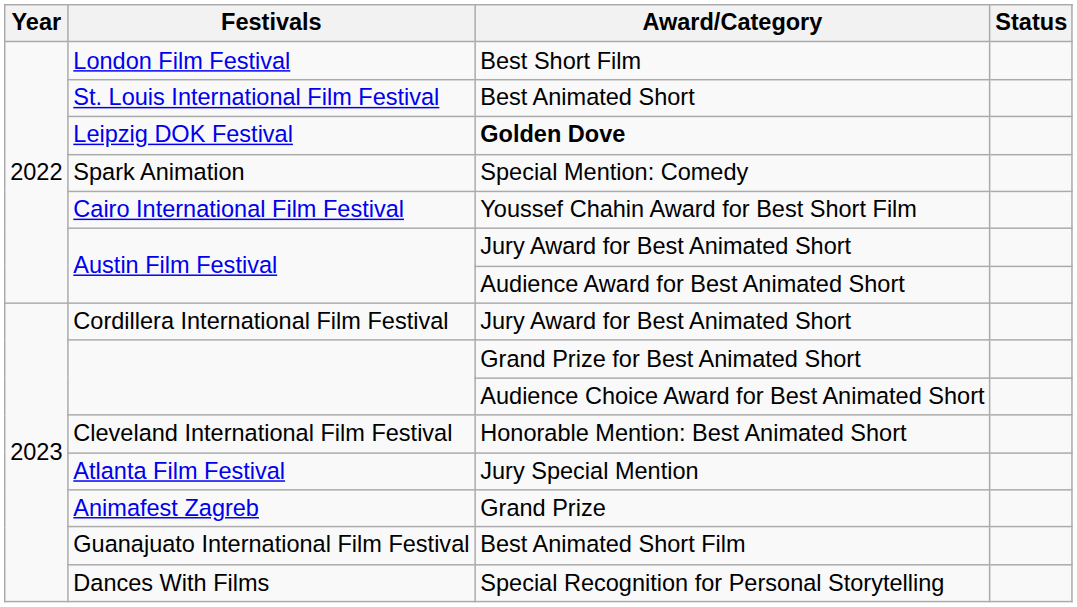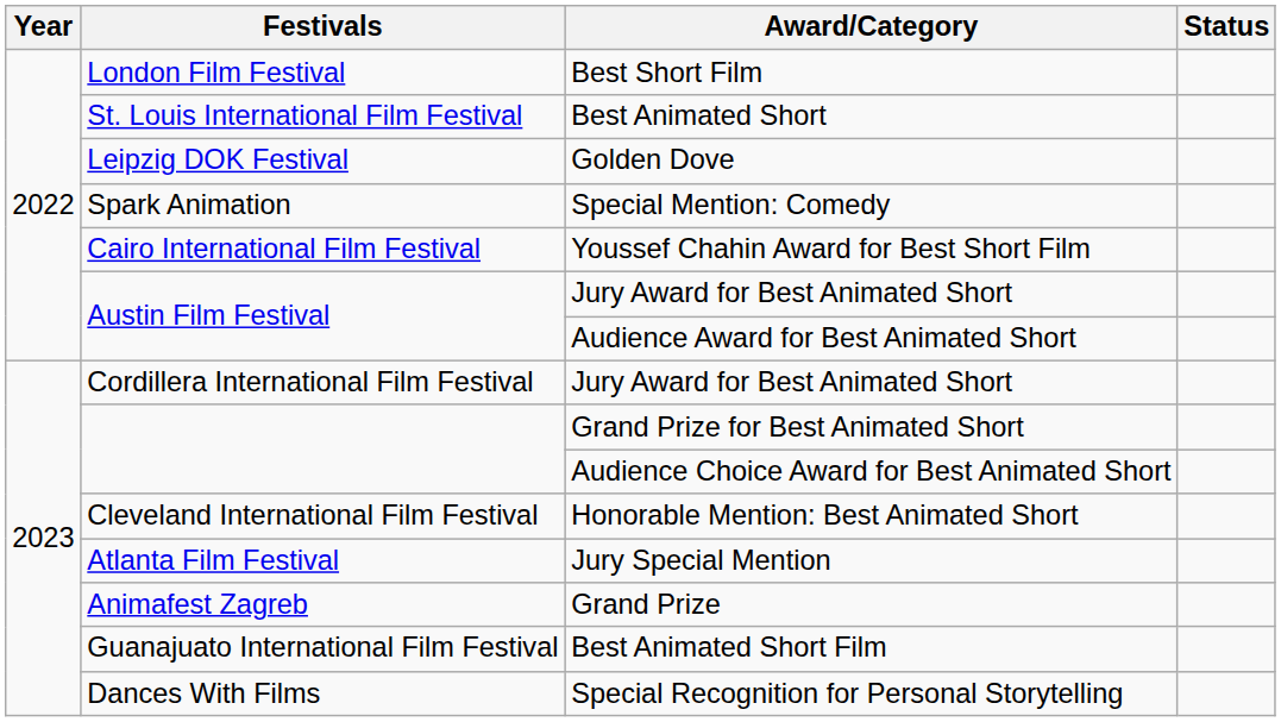Golden Dove | Award/Category: bold -> normal
